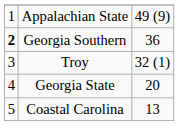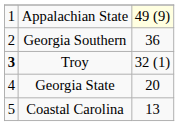Appalachian State | column 3: no background -> lightyellow background
Georgia Southern | column 1: bold -> normal
Troy | column 1: normal -> bold
